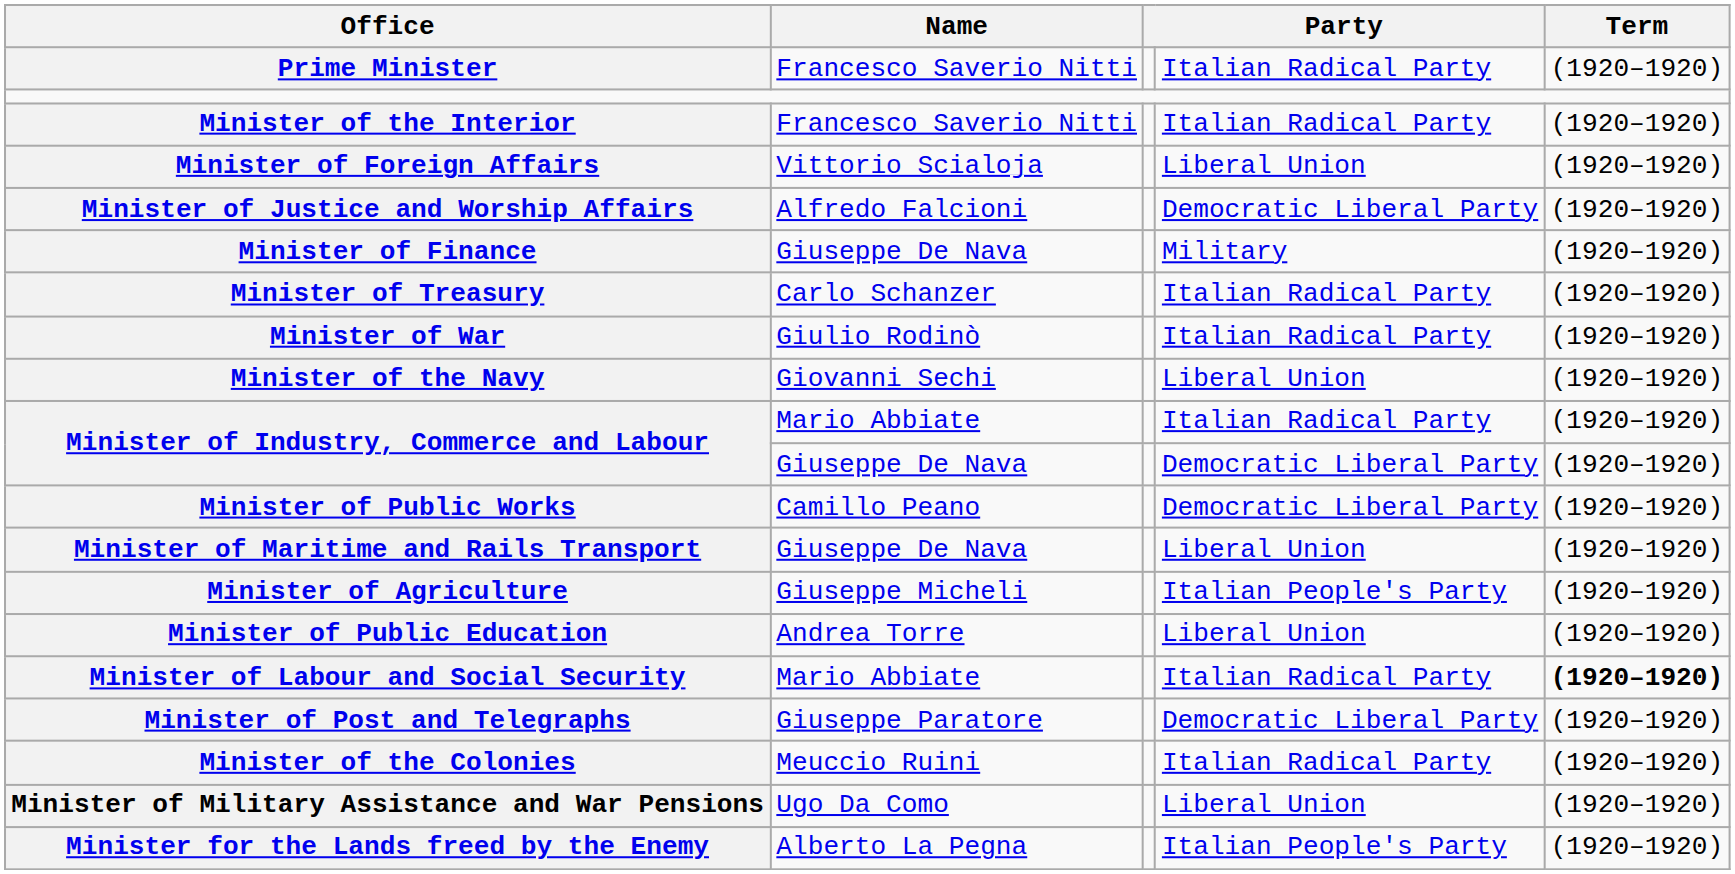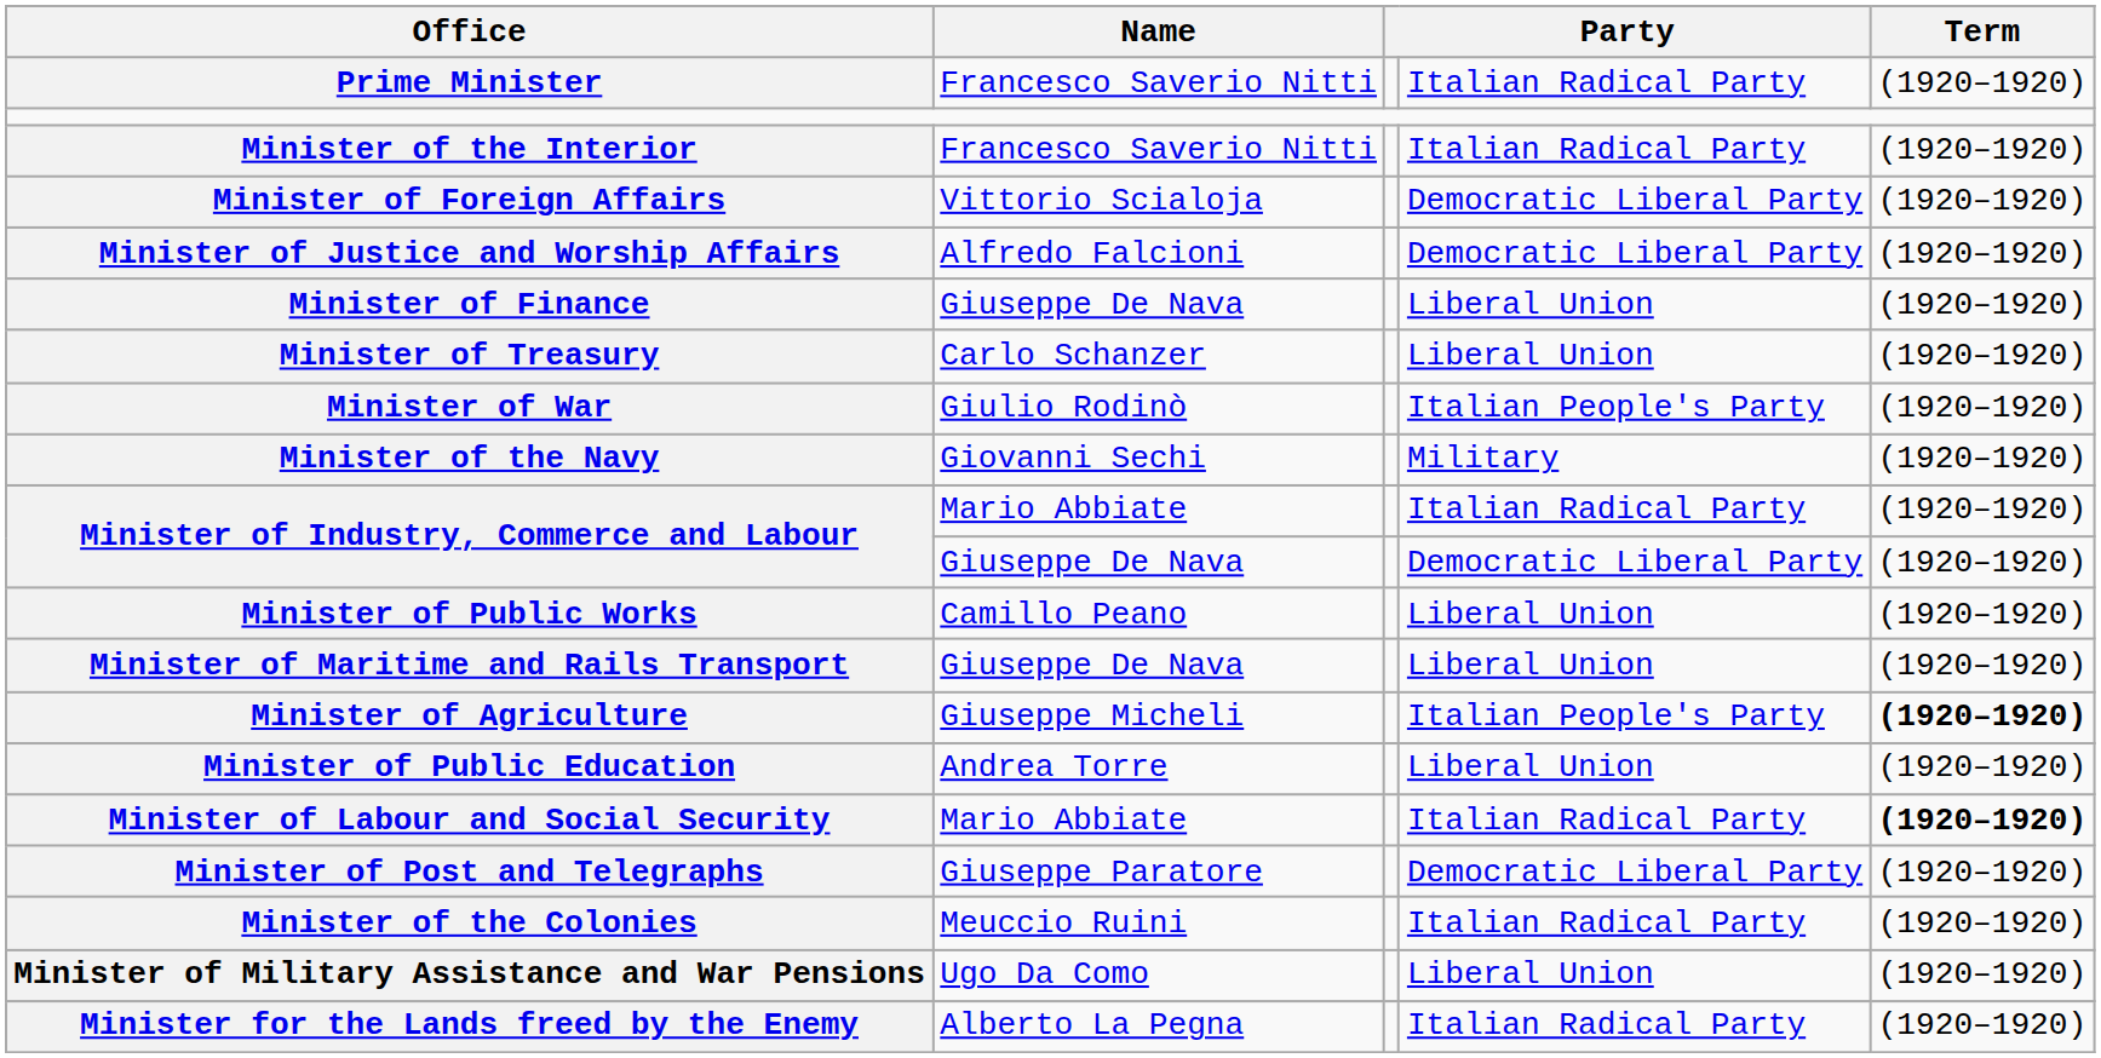Minister of Foreign Affairs | column 4: Liberal Union -> Democratic Liberal Party
Minister of Finance | column 4: Military -> Liberal Union
Minister of Treasury | column 4: Italian Radical Party -> Liberal Union
Minister of War | column 4: Italian Radical Party -> Italian People's Party
Minister of the Navy | column 4: Liberal Union -> Military
Minister of Public Works | column 4: Democratic Liberal Party -> Liberal Union
Minister of Agriculture | Term: normal -> bold
Minister for the Lands freed by the Enemy | column 4: Italian People's Party -> Italian Radical Party
